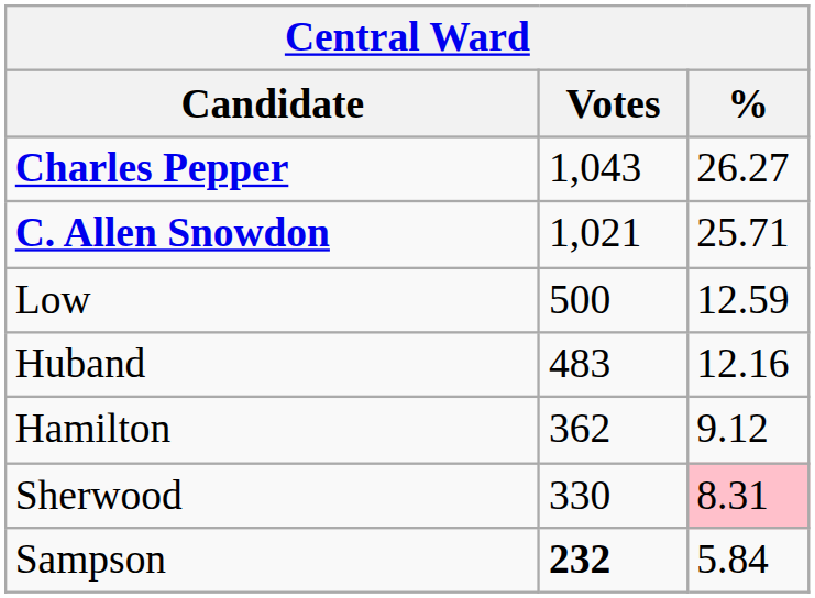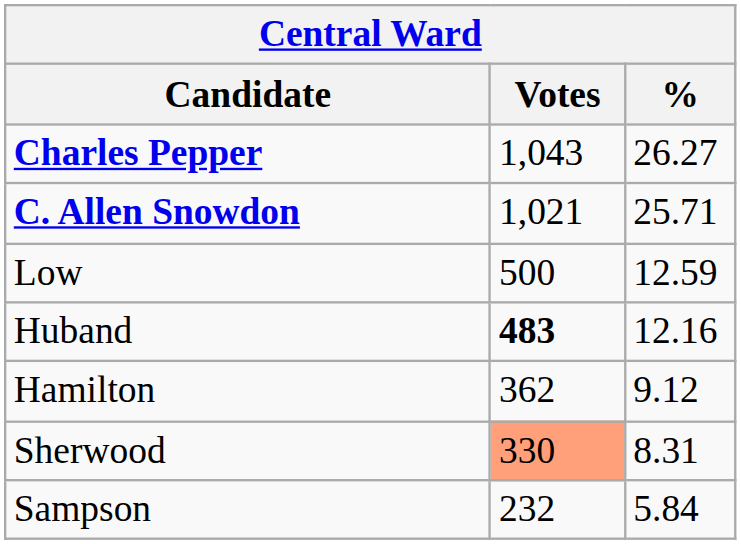Huband | Votes: normal -> bold
Sherwood | Votes: no background -> lightsalmon background
Sherwood | %: pink background -> no background
Sampson | Votes: bold -> normal
